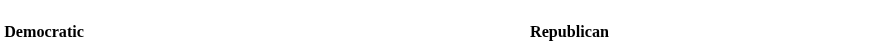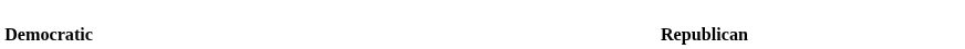columns swapped: 5 <-> 216
